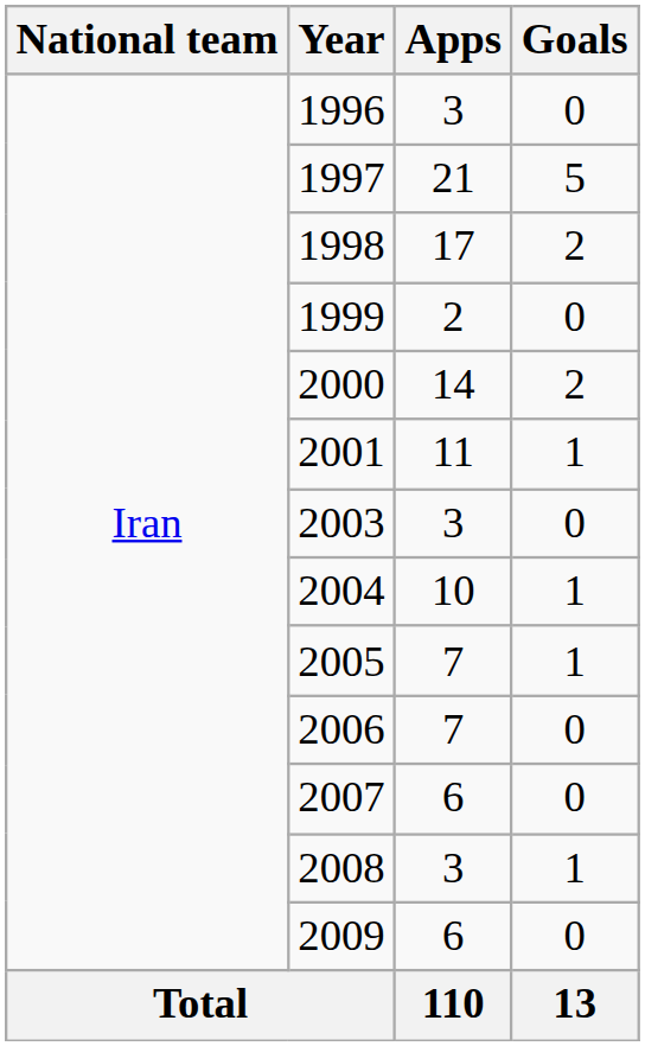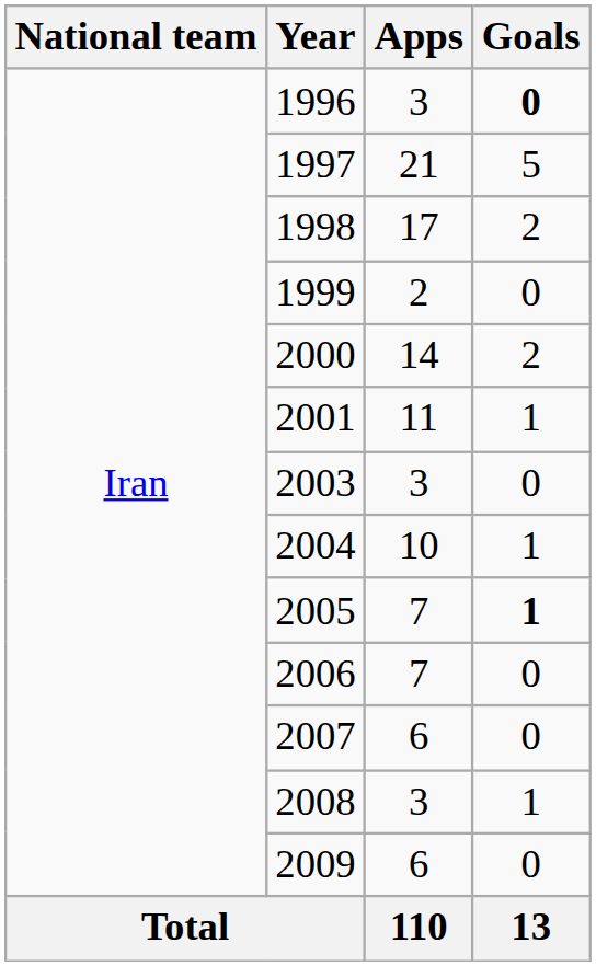1996 | Goals: normal -> bold
2005 | Goals: normal -> bold
